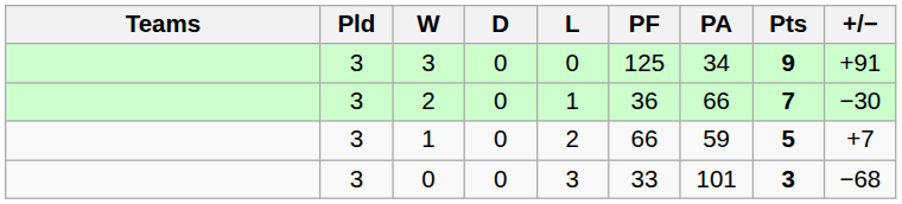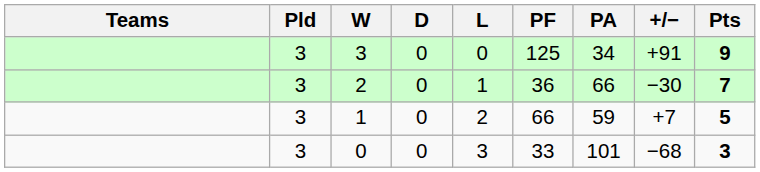columns swapped: +/− <-> Pts
